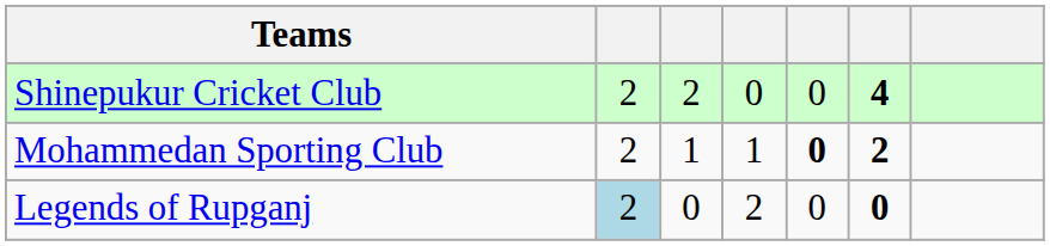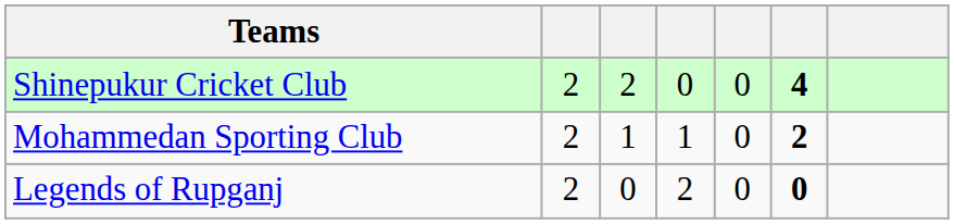Mohammedan Sporting Club | column 5: bold -> normal
Legends of Rupganj | column 2: lightblue background -> no background
